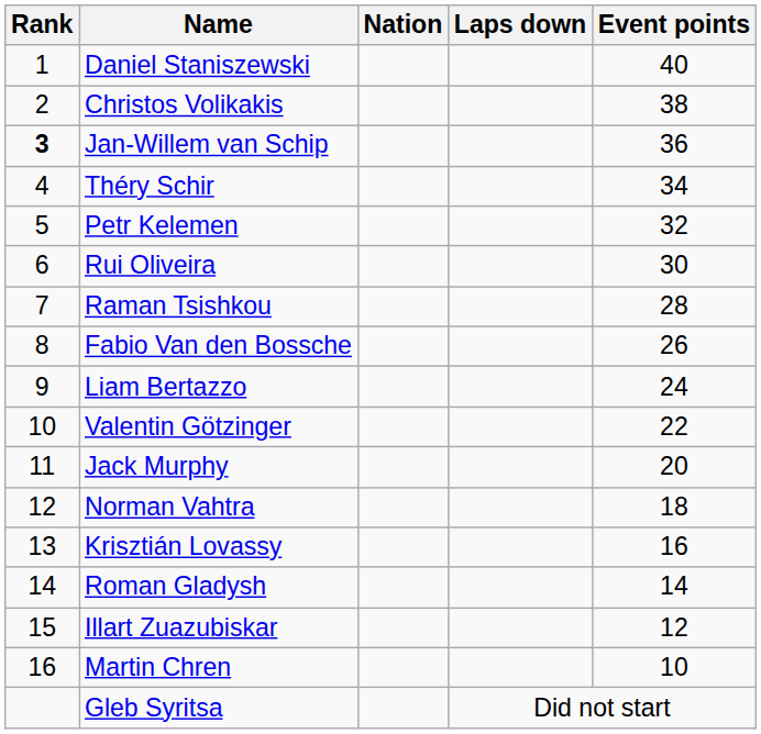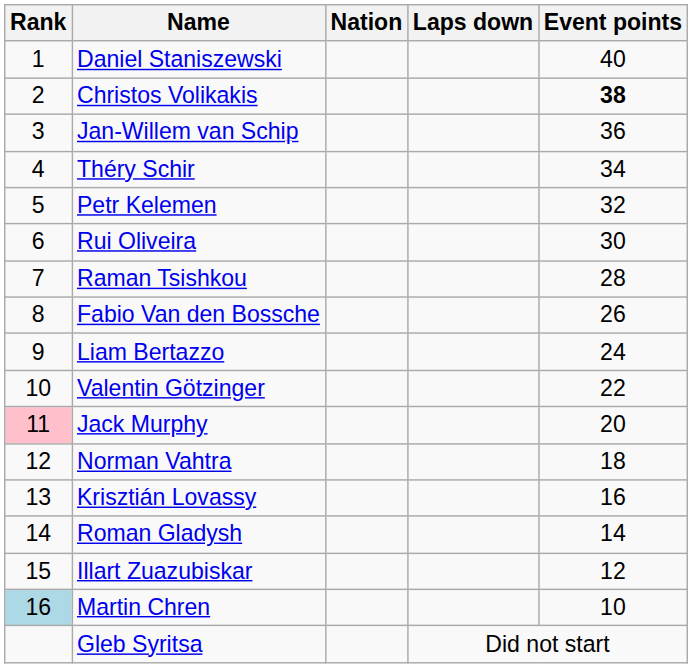Christos Volikakis | Event points: normal -> bold
Jan-Willem van Schip | Rank: bold -> normal
Jack Murphy | Rank: no background -> pink background
Martin Chren | Rank: no background -> lightblue background
